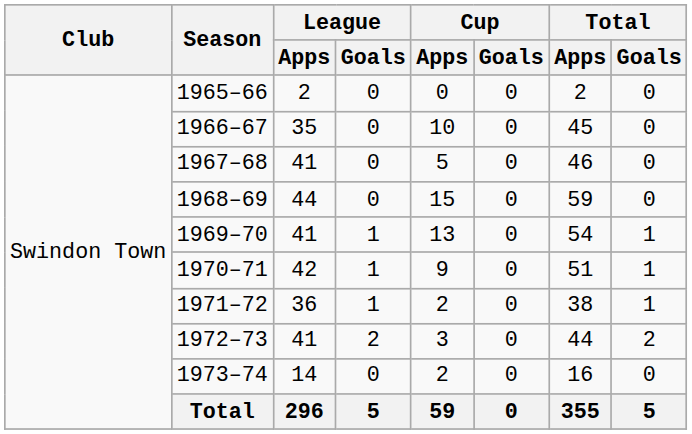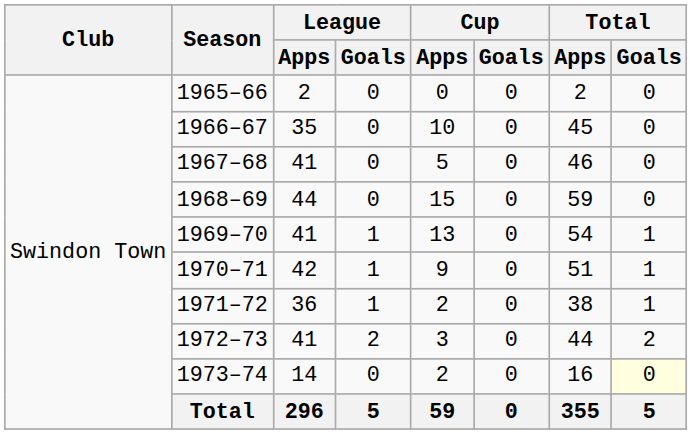1973–74 | Total / Goals: no background -> lightyellow background
